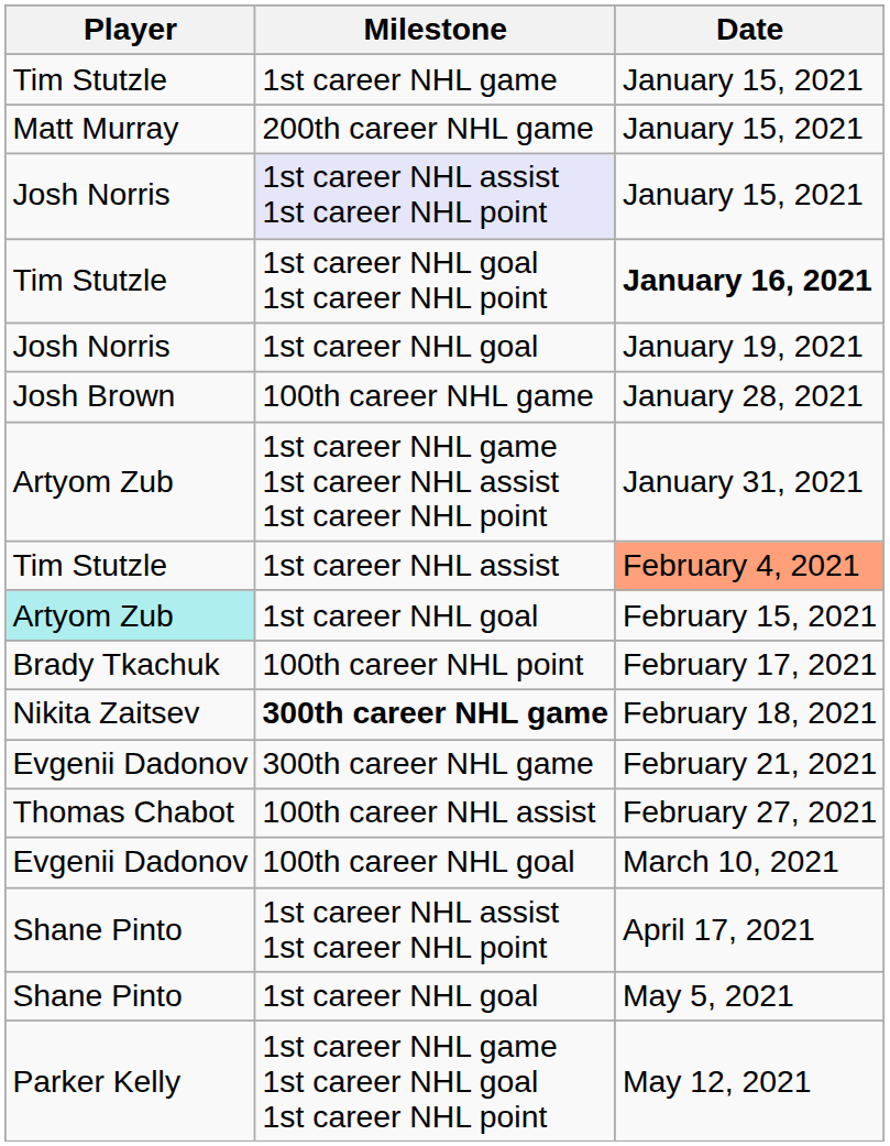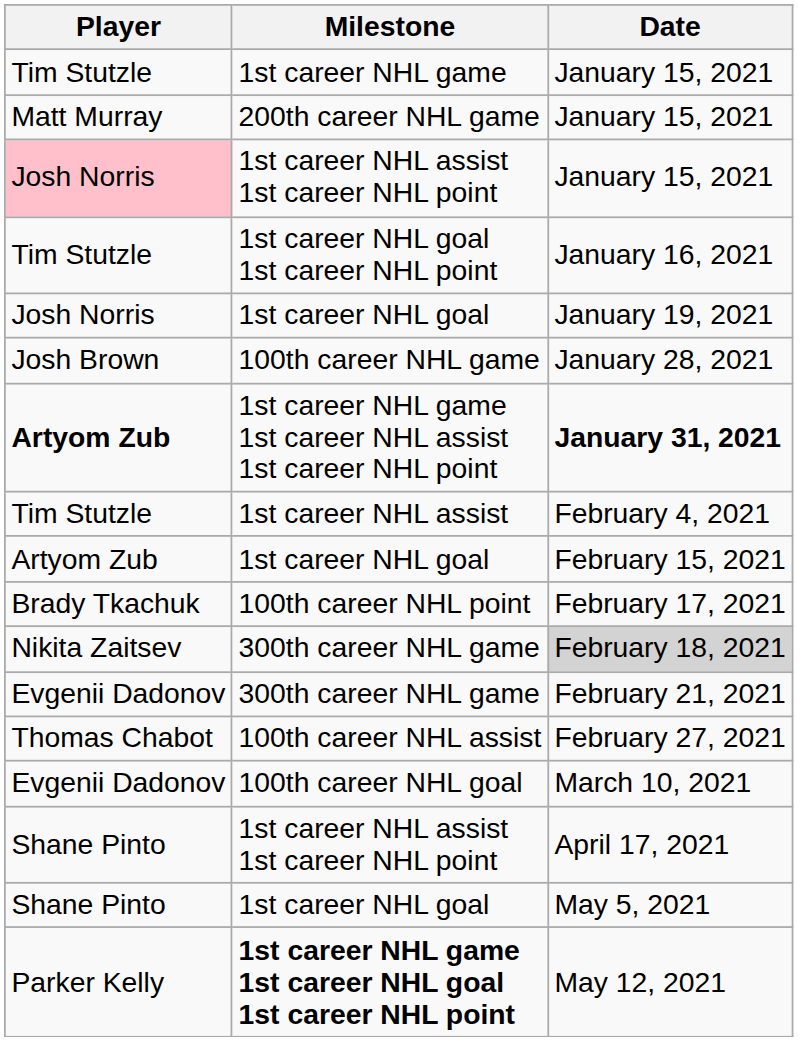row 4 | Player: no background -> pink background
row 4 | Milestone: lavender background -> no background
row 5 | Date: bold -> normal
row 8 | Player: normal -> bold
row 8 | Date: normal -> bold
row 9 | Date: lightsalmon background -> no background
row 10 | Player: paleturquoise background -> no background
row 12 | Milestone: bold -> normal
row 12 | Date: no background -> lightgrey background
row 18 | Milestone: normal -> bold
